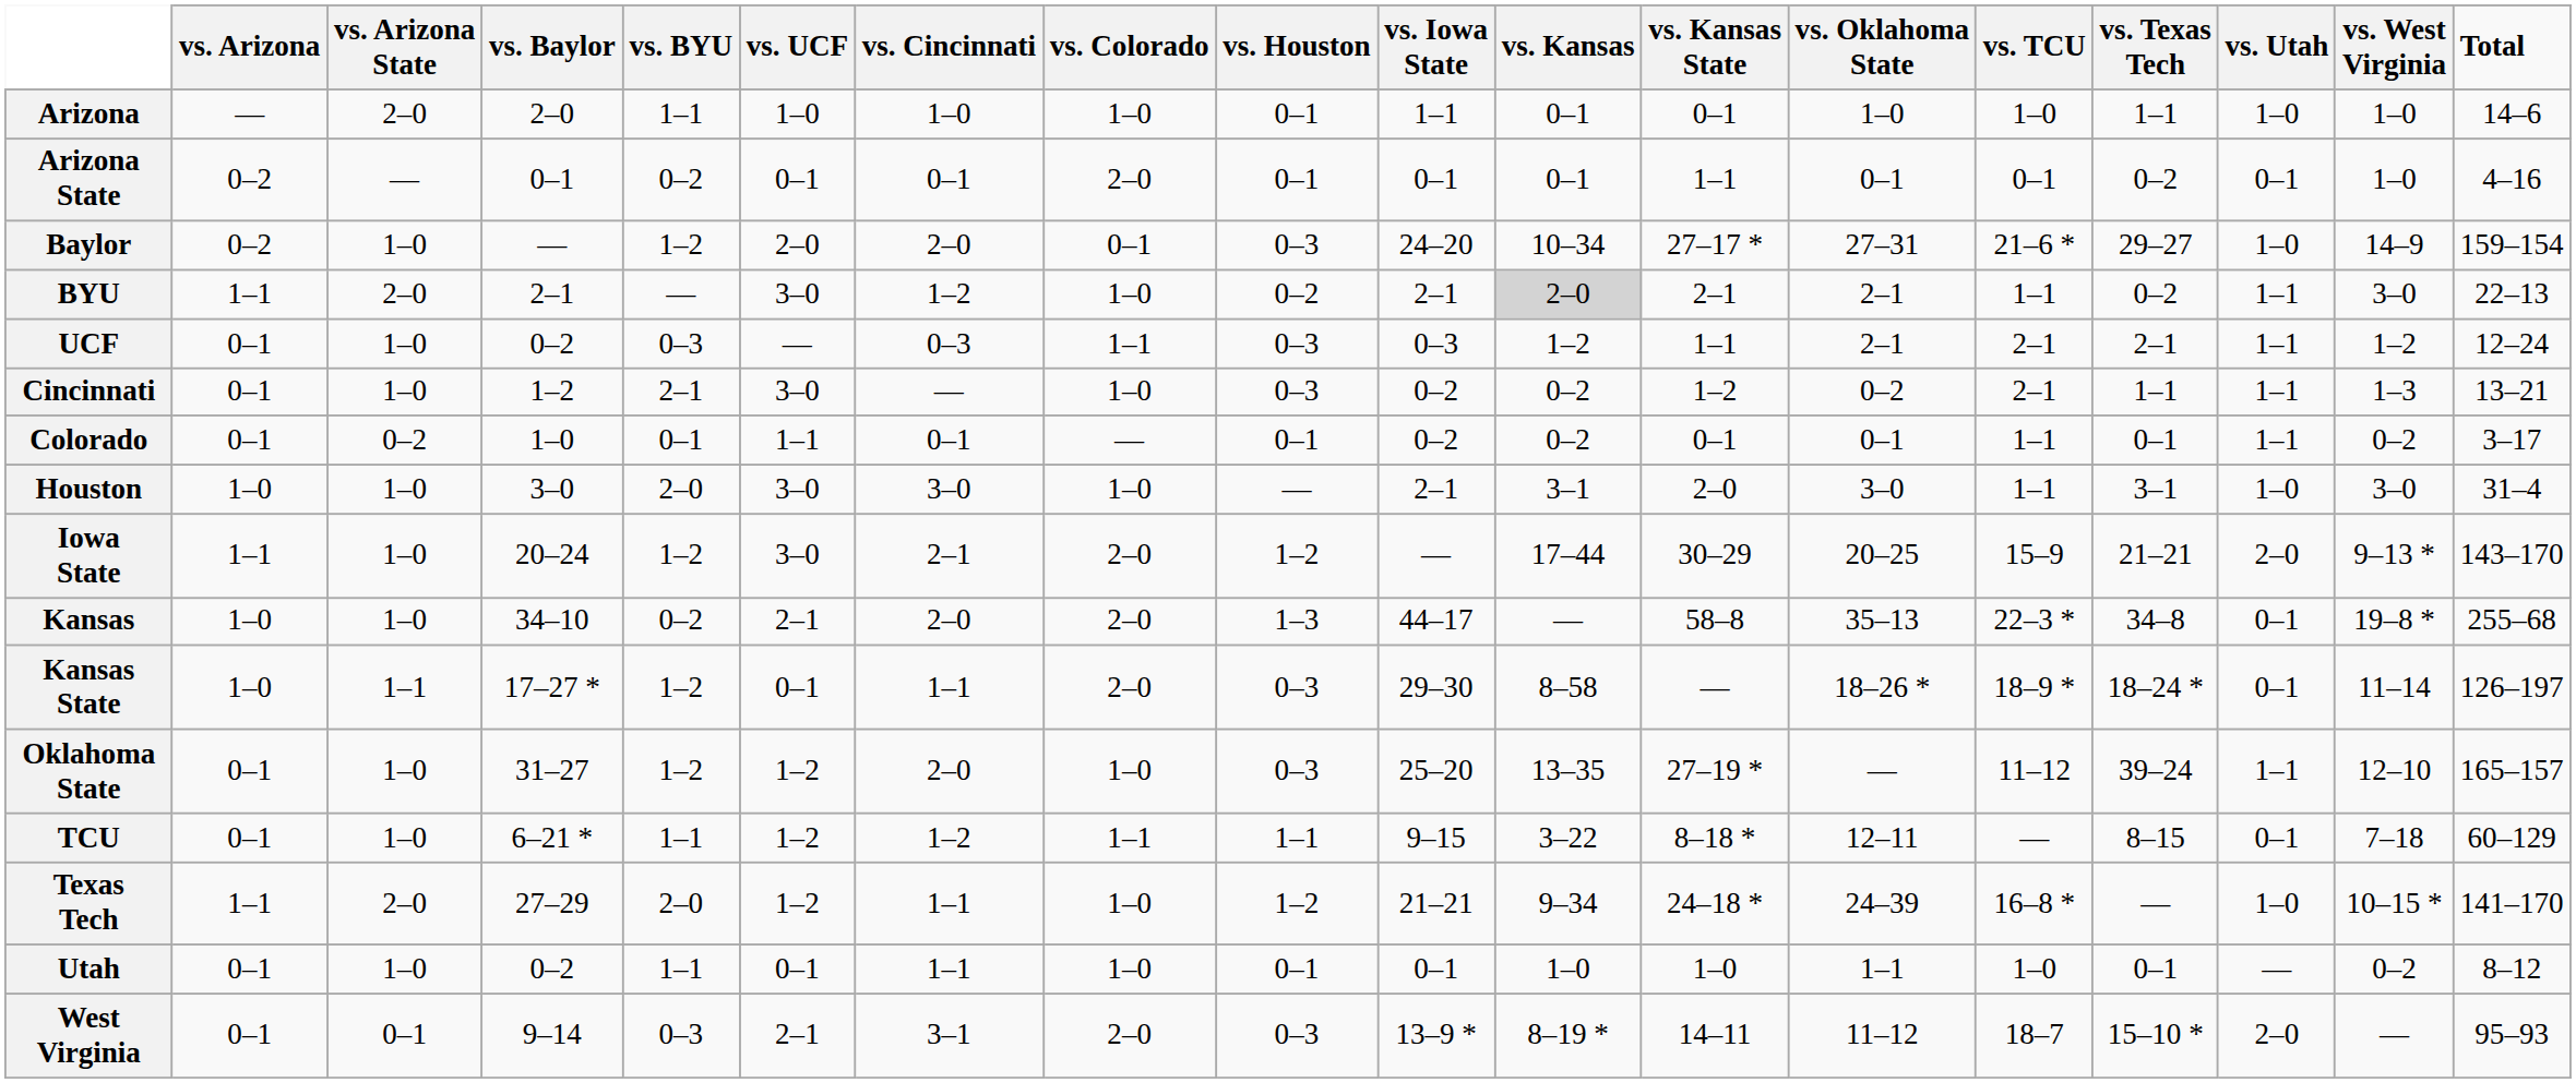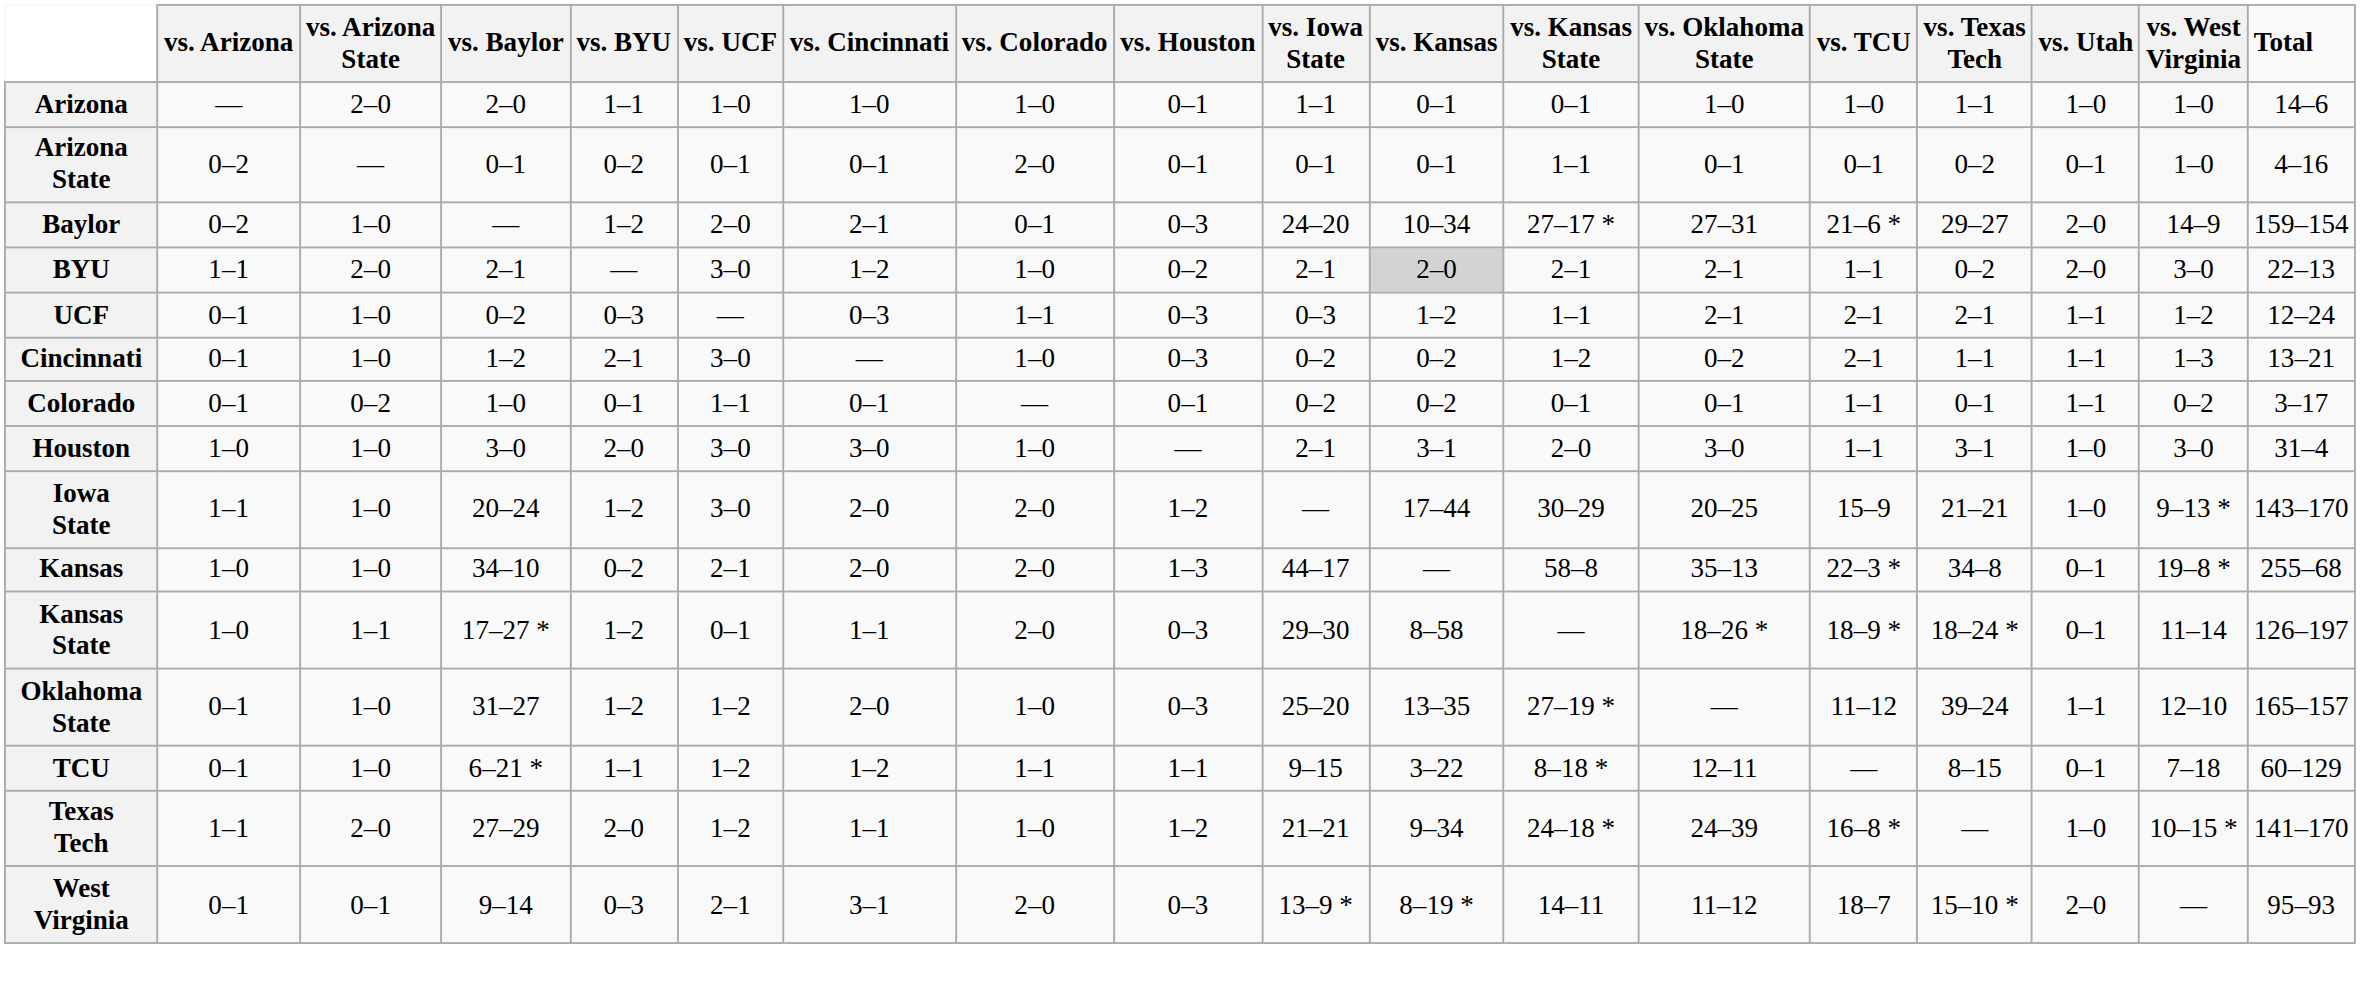Baylor | vs. Cincinnati: 2–0 -> 2–1
Baylor | vs. Utah: 1–0 -> 2–0
BYU | vs. Utah: 1–1 -> 2–0
Iowa State | vs. Cincinnati: 2–1 -> 2–0
Iowa State | vs. Utah: 2–0 -> 1–0
- row: Utah | 0–1 | 1–0 | 0–2 | 1–1 | 0–1 | 1–1 | 1–0 | 0–1 | 0–1 | 1–0 | 1–0 | 1–1 | 1–0 | 0–1 | — | 0–2 | 8–12
